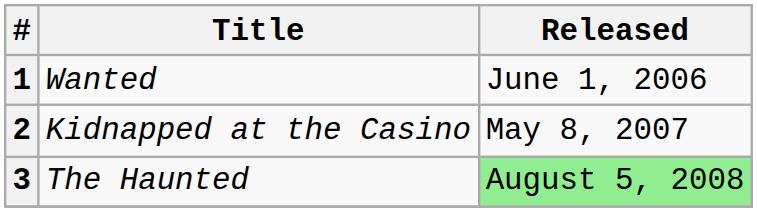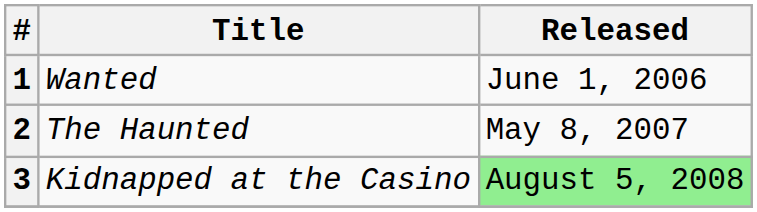2 | Title: Kidnapped at the Casino -> The Haunted
3 | Title: The Haunted -> Kidnapped at the Casino
